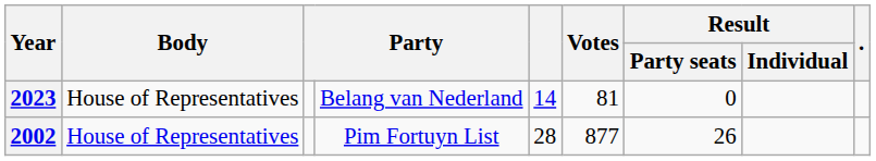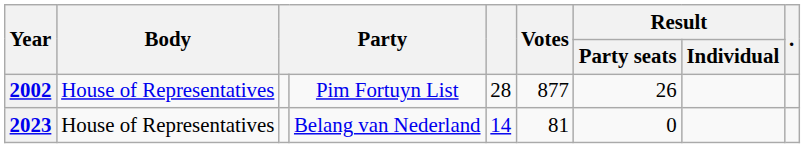rows swapped: 2002 <-> 2023
